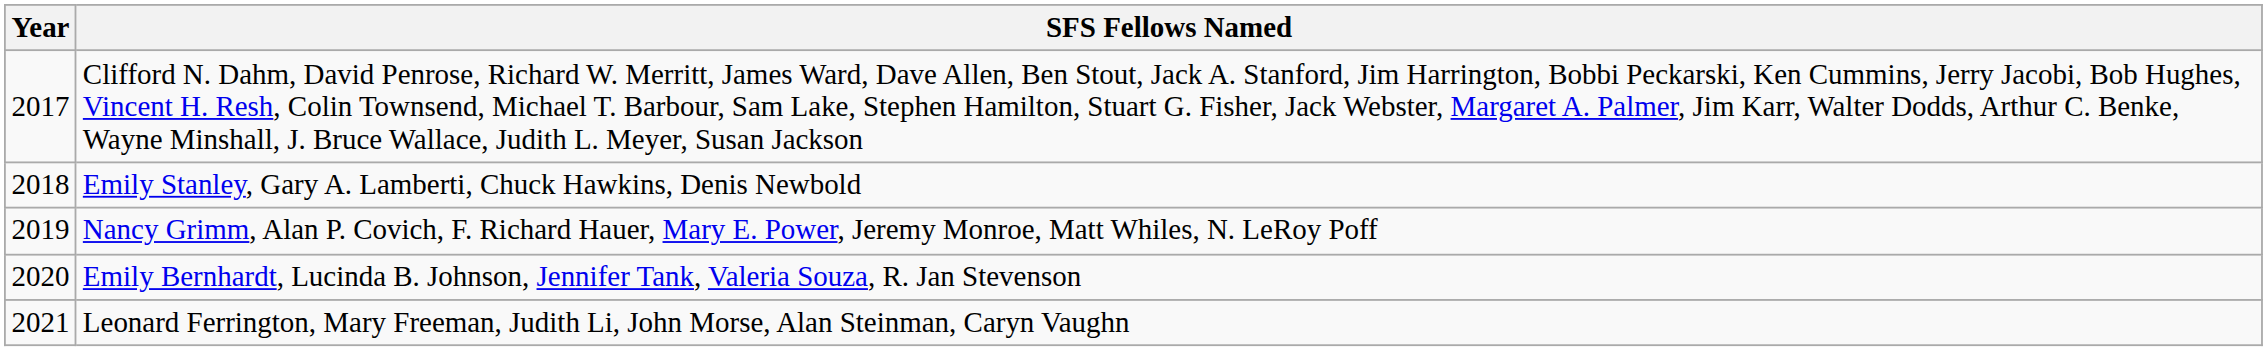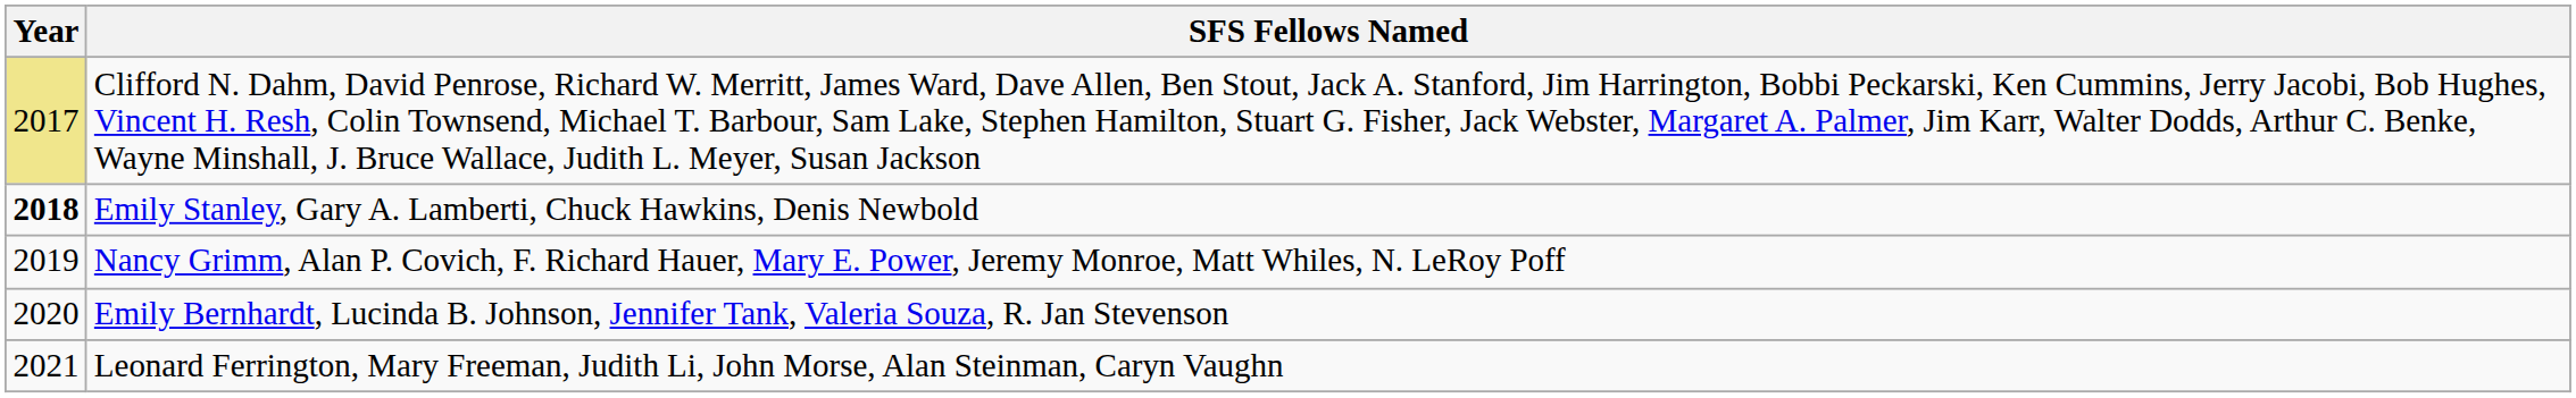row 2 | Year: no background -> khaki background
row 3 | Year: normal -> bold
